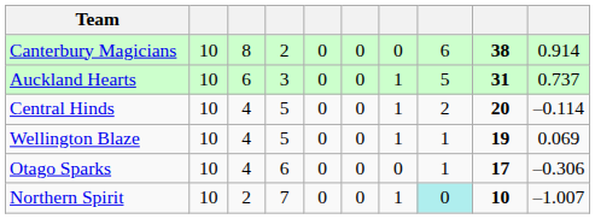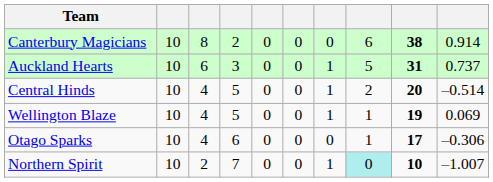Central Hinds | column 10: –0.114 -> –0.514
